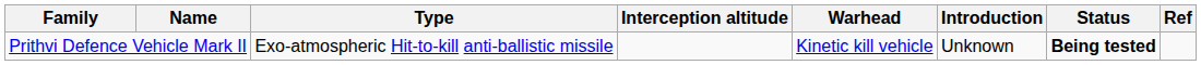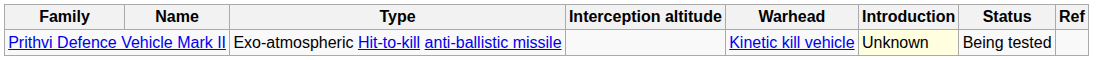Prithvi Defence Vehicle Mark II | Introduction: no background -> lightyellow background
Prithvi Defence Vehicle Mark II | Status: bold -> normal
